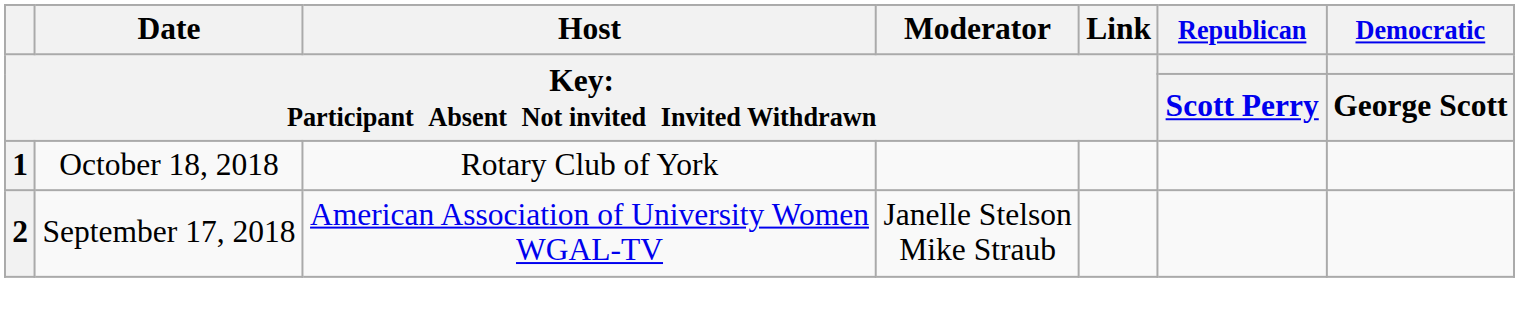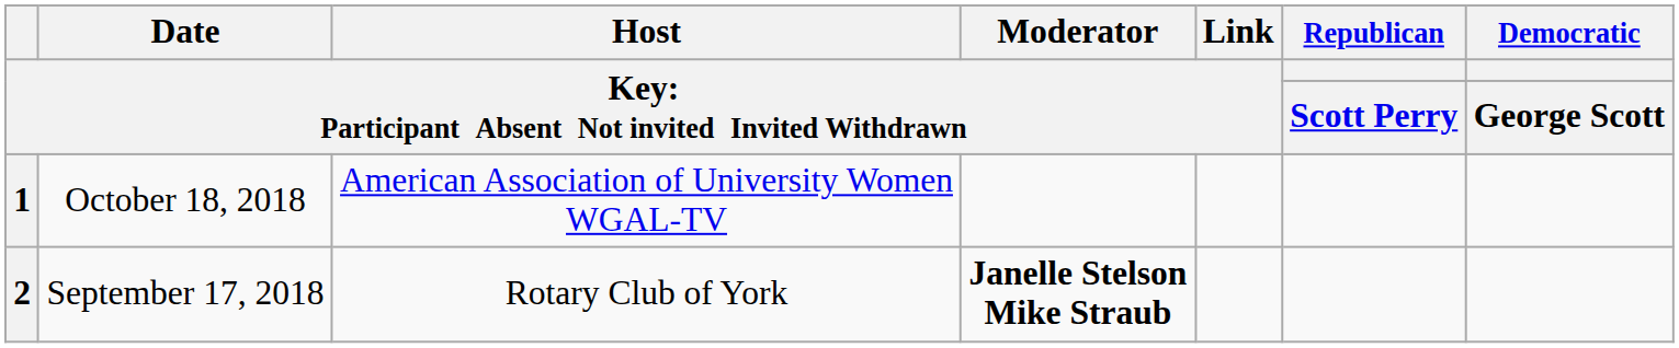1 | column 3: Rotary Club of York -> American Association of University Women WGAL-TV
2 | column 3: American Association of University Women WGAL-TV -> Rotary Club of York
2 | column 4: normal -> bold
